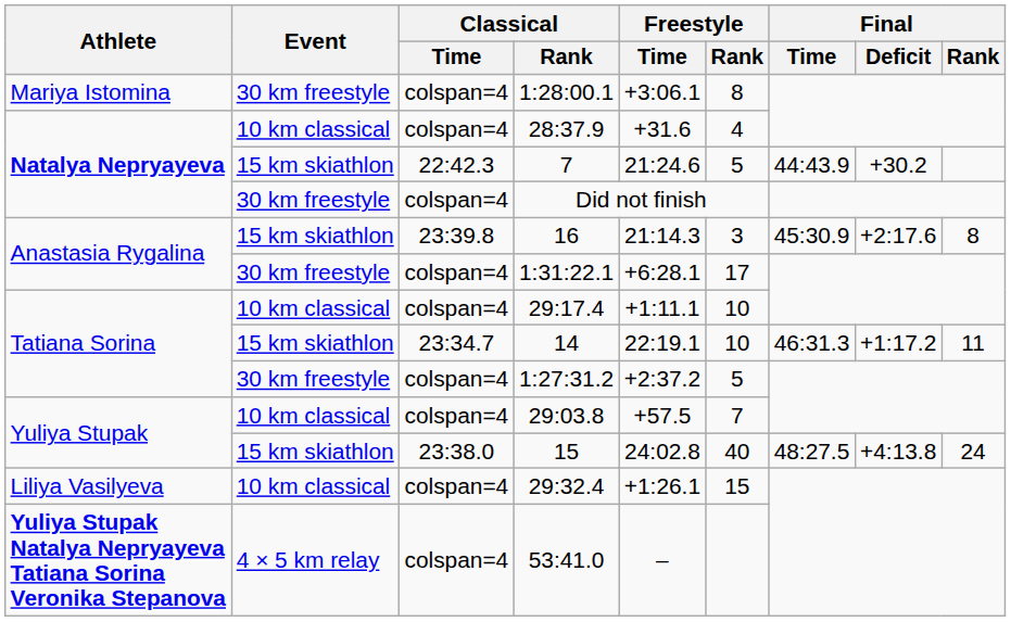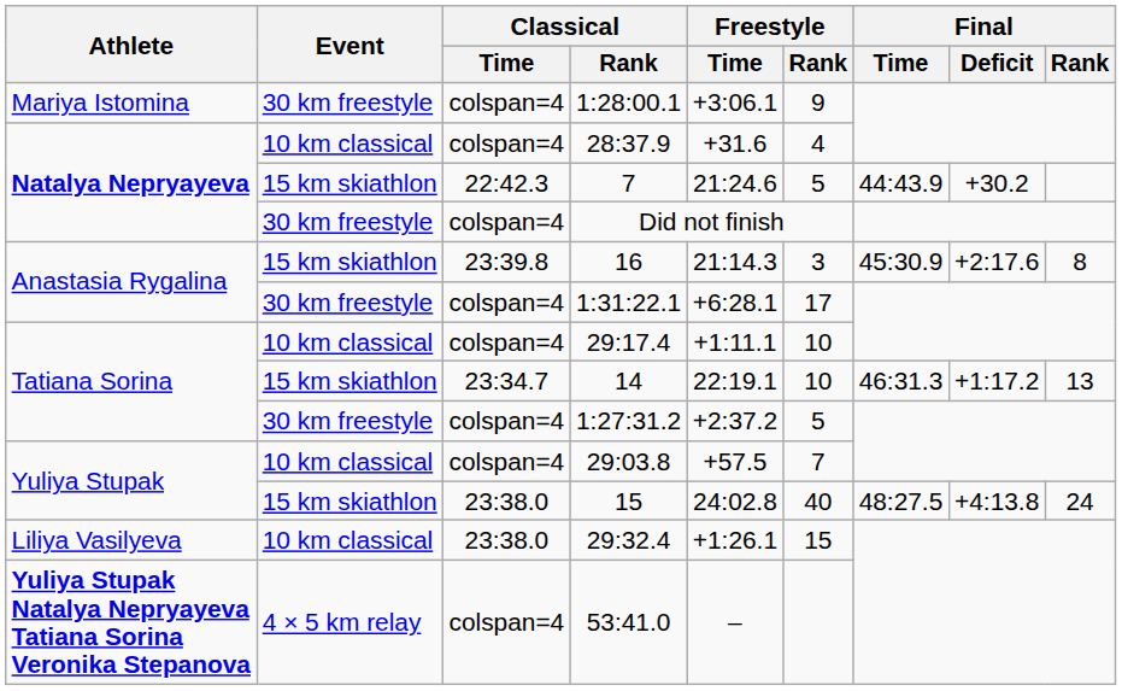1:28:00.1 | Freestyle / Rank: 8 -> 9
14 | Final / Rank: 11 -> 13
29:32.4 | Classical / Time: colspan=4 -> 23:38.0
